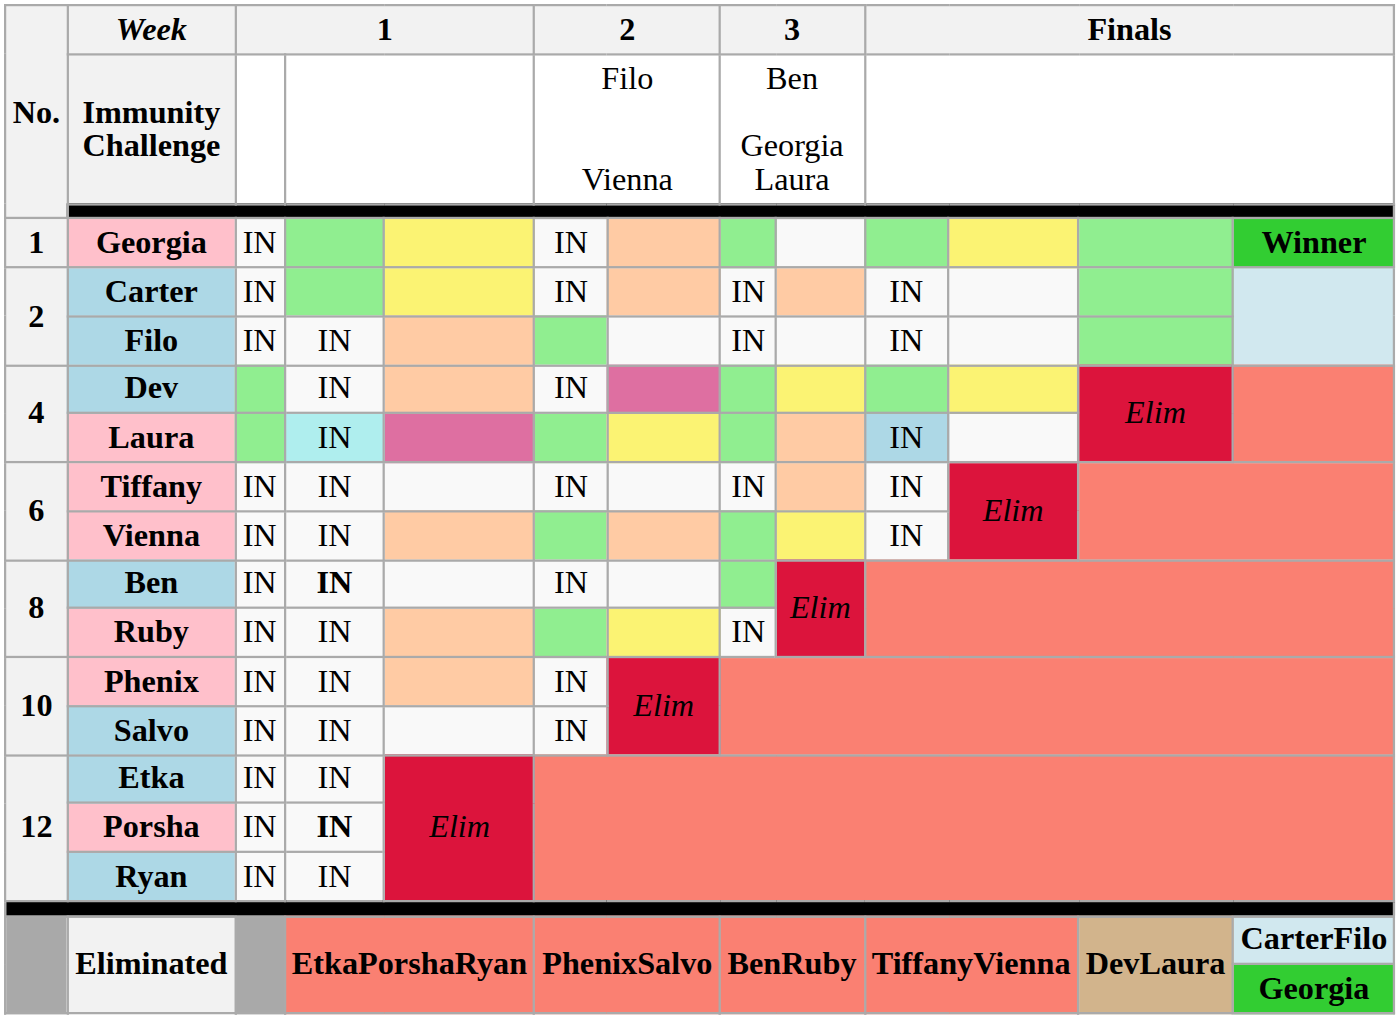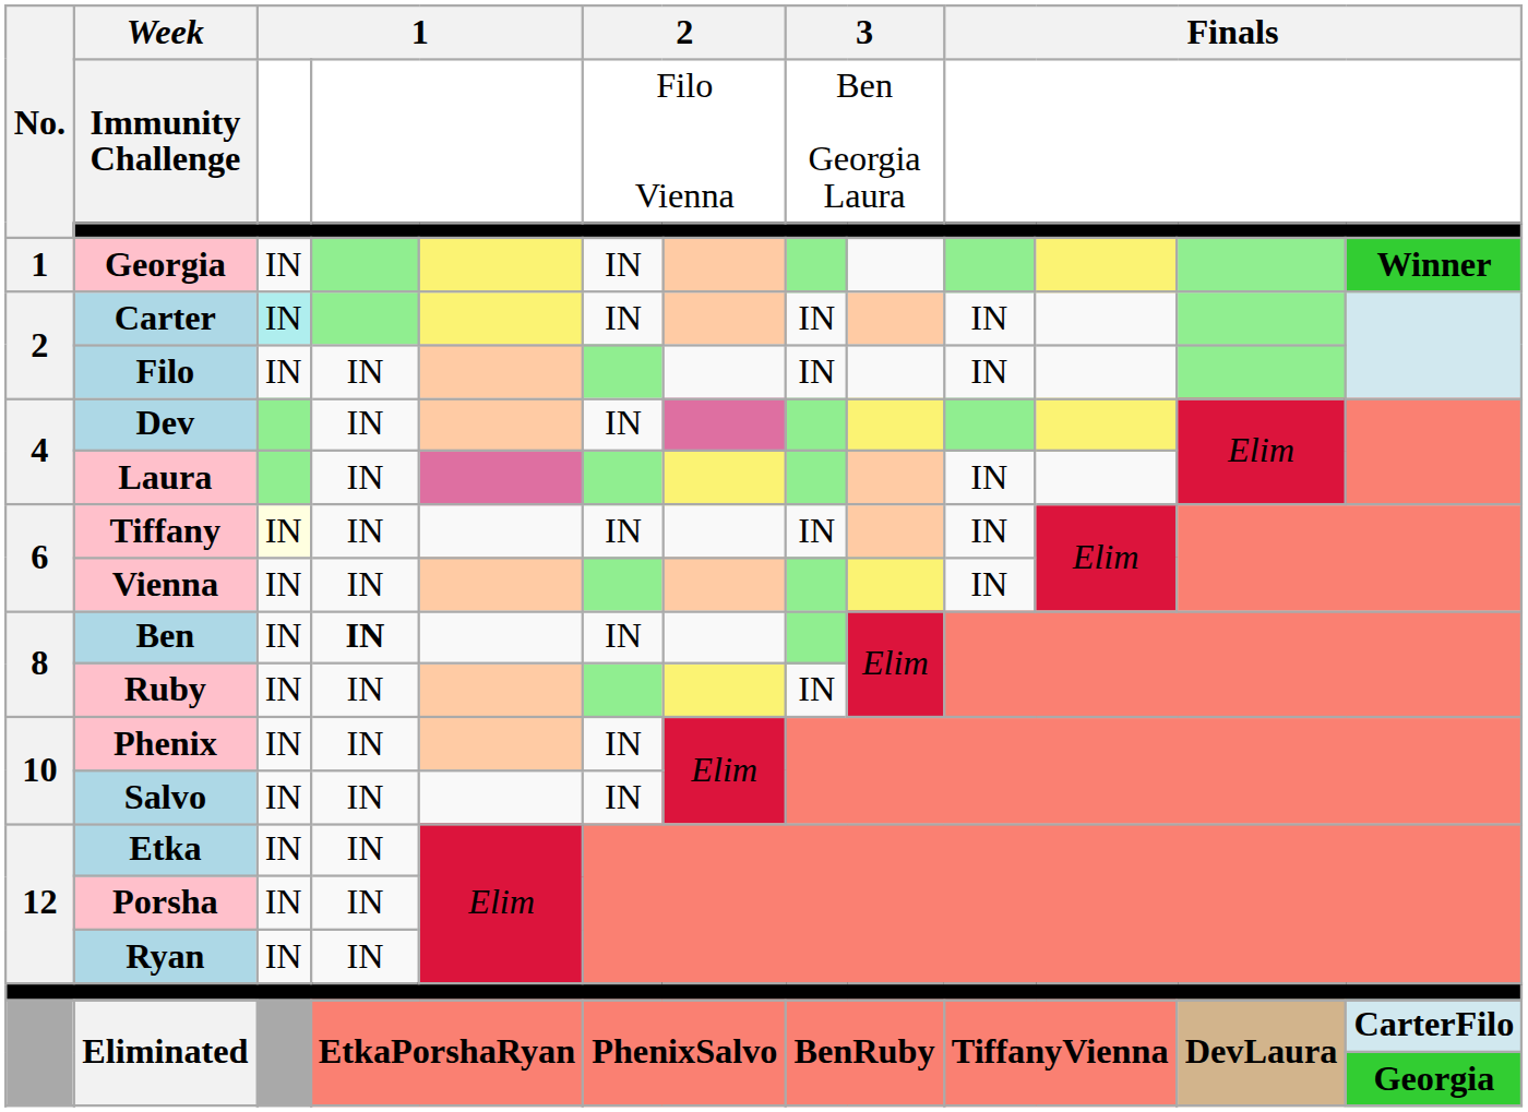Carter | column 3: no background -> paleturquoise background
Laura | column 4: paleturquoise background -> no background
Laura | column 10: lightblue background -> no background
Tiffany | column 3: no background -> lightyellow background
Porsha | column 4: bold -> normal
